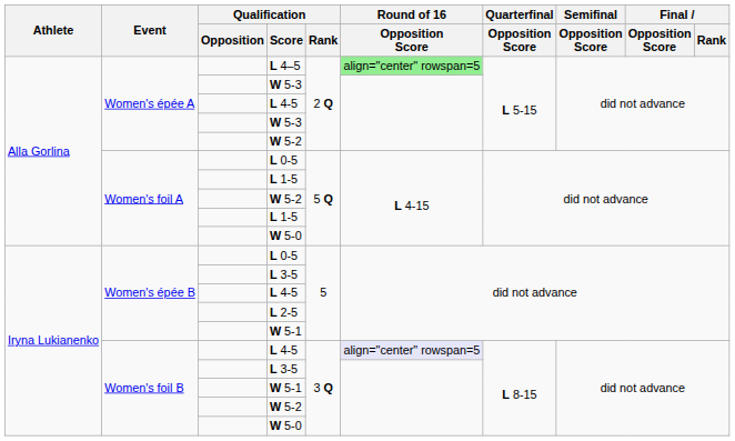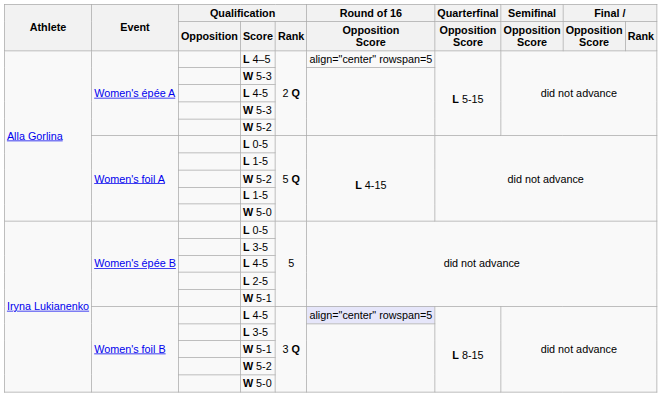L 4–5 | Round of 16 / Opposition Score: lightgreen background -> no background
